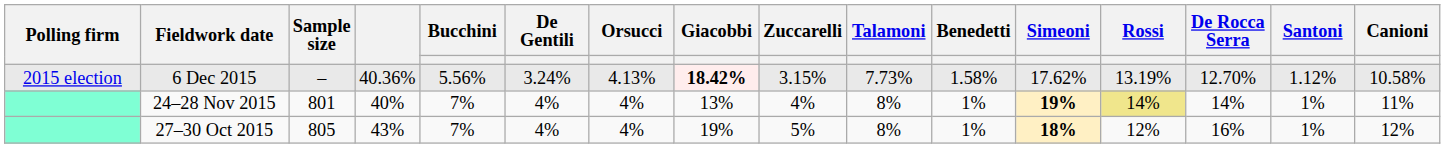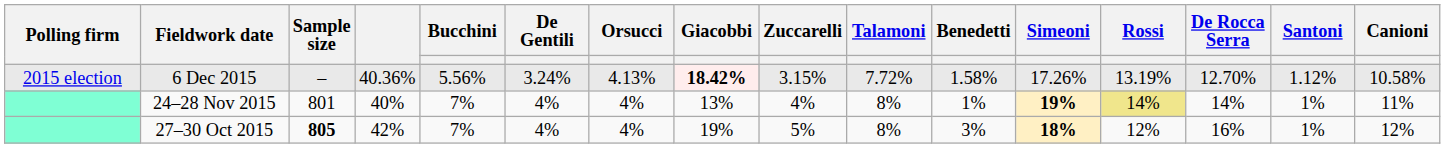6 Dec 2015 | Talamoni: 7.73% -> 7.72%
6 Dec 2015 | Simeoni: 17.62% -> 17.26%
27–30 Oct 2015 | Sample size: normal -> bold
27–30 Oct 2015 | column 4: 43% -> 42%
27–30 Oct 2015 | Benedetti: 1% -> 3%
